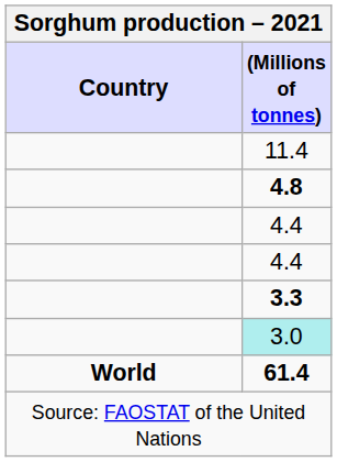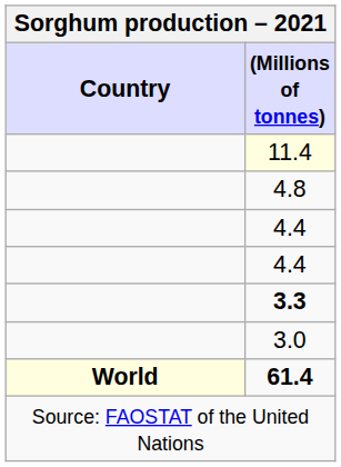row 3 | (Millions of tonnes): no background -> lightyellow background
row 4 | (Millions of tonnes): bold -> normal
row 8 | (Millions of tonnes): paleturquoise background -> no background
row 9 | Country: no background -> lightyellow background
